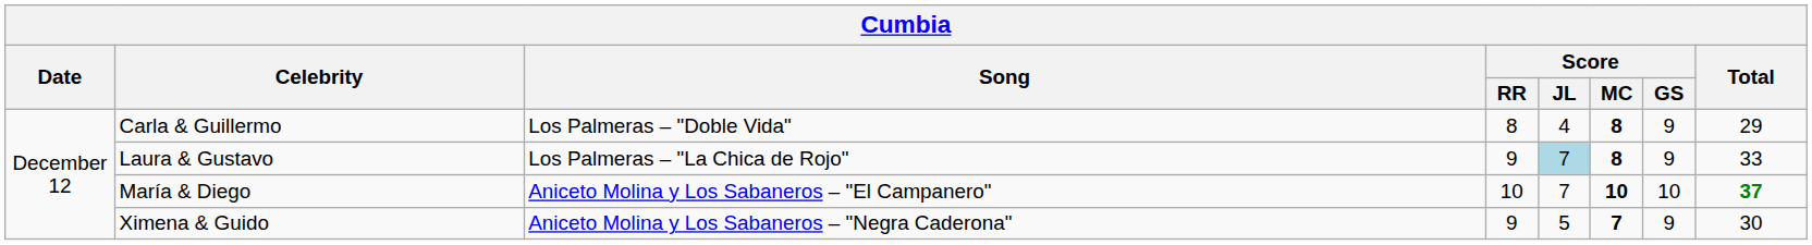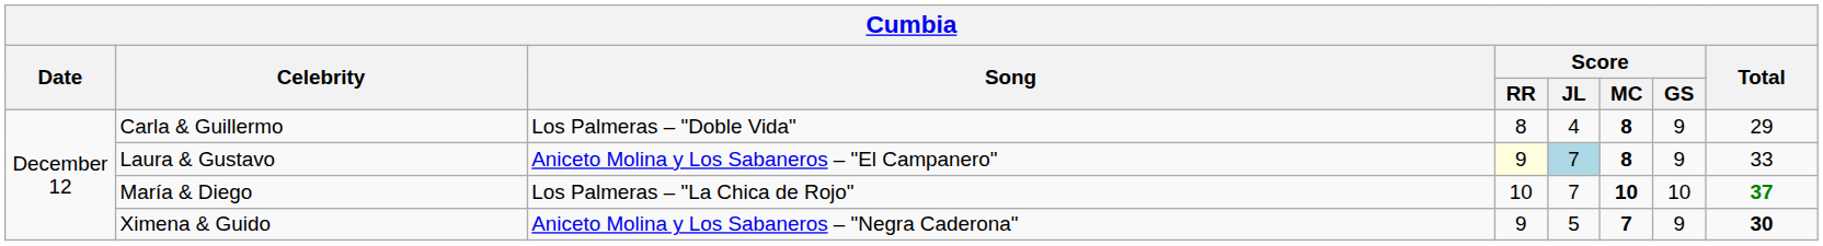Laura & Gustavo | Song: Los Palmeras – "La Chica de Rojo" -> Aniceto Molina y Los Sabaneros – "El Campanero"
Laura & Gustavo | Score / RR: no background -> lightyellow background
María & Diego | Song: Aniceto Molina y Los Sabaneros – "El Campanero" -> Los Palmeras – "La Chica de Rojo"
Ximena & Guido | Total: normal -> bold
